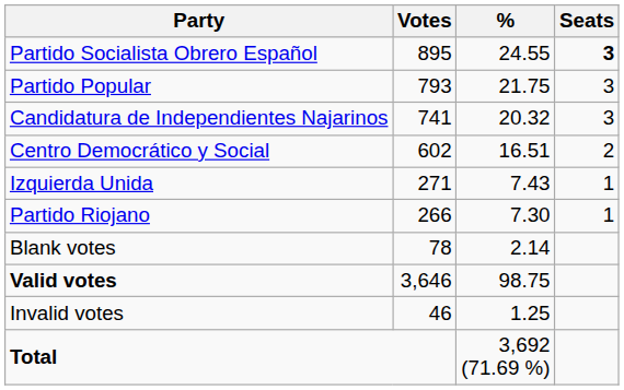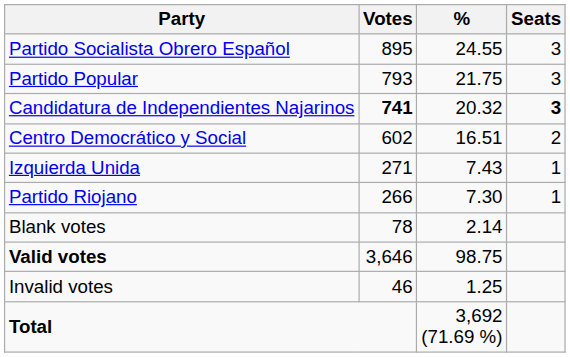Partido Socialista Obrero Español | Seats: bold -> normal
Candidatura de Independientes Najarinos | Votes: normal -> bold
Candidatura de Independientes Najarinos | Seats: normal -> bold
